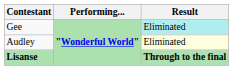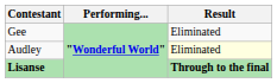Gee | Result: paleturquoise background -> no background
